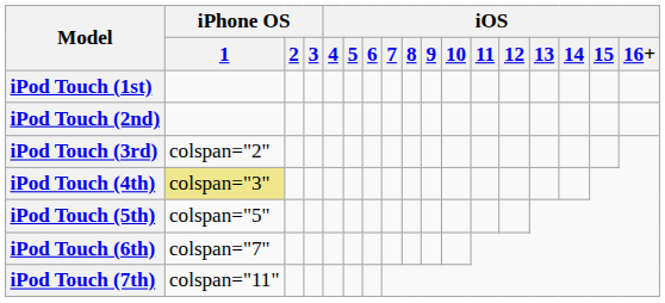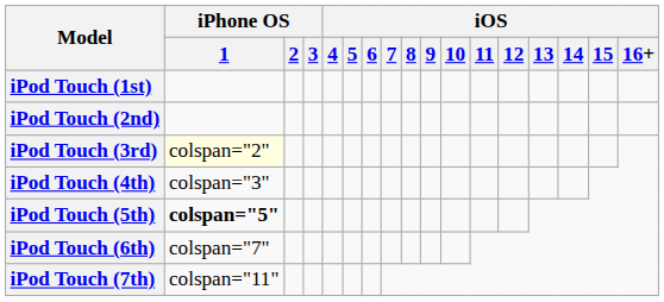iPod Touch (3rd) | iPhone OS / 1: no background -> lightyellow background
iPod Touch (4th) | iPhone OS / 1: khaki background -> no background
iPod Touch (5th) | iPhone OS / 1: normal -> bold
